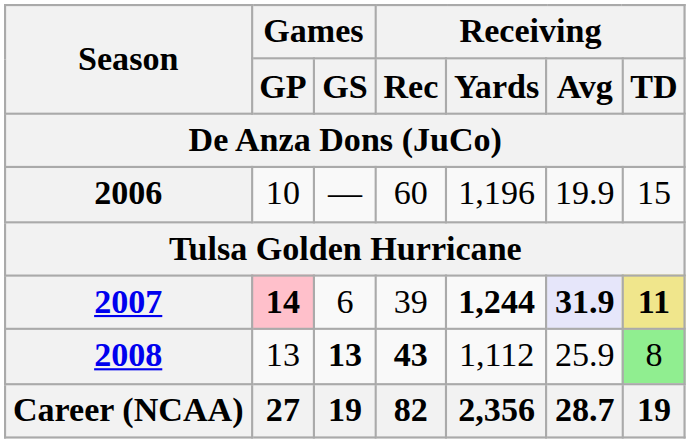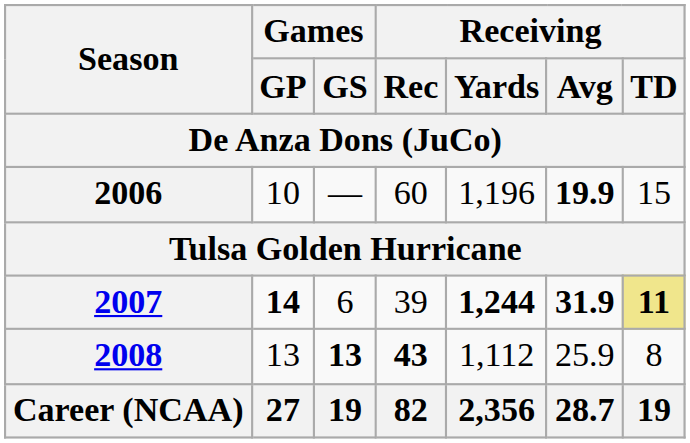2006 | Receiving / Avg: normal -> bold
2007 | Games / GP: pink background -> no background
2007 | Receiving / Avg: lavender background -> no background
2008 | Receiving / TD: lightgreen background -> no background
